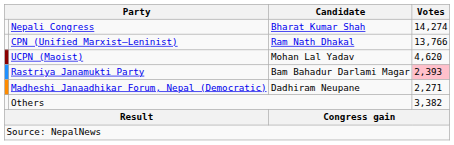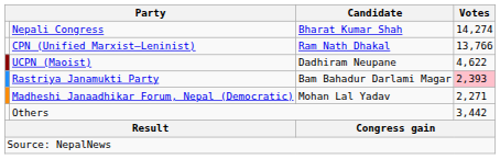UCPN (Maoist) | Candidate: Mohan Lal Yadav -> Dadhiram Neupane
UCPN (Maoist) | Votes: 4,620 -> 4,622
Madheshi Janaadhikar Forum, Nepal (Democratic) | Candidate: Dadhiram Neupane -> Mohan Lal Yadav
Others | Votes: 3,382 -> 3,442
